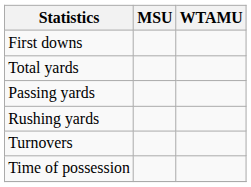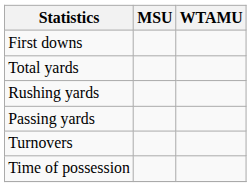rows swapped: Rushing yards <-> Passing yards
